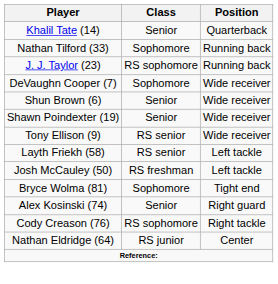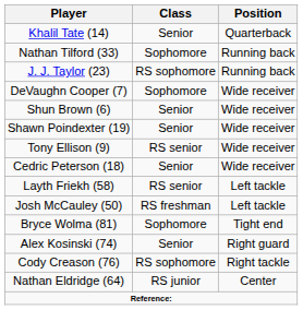+ row: Cedric Peterson (18) | Senior | Wide receiver
